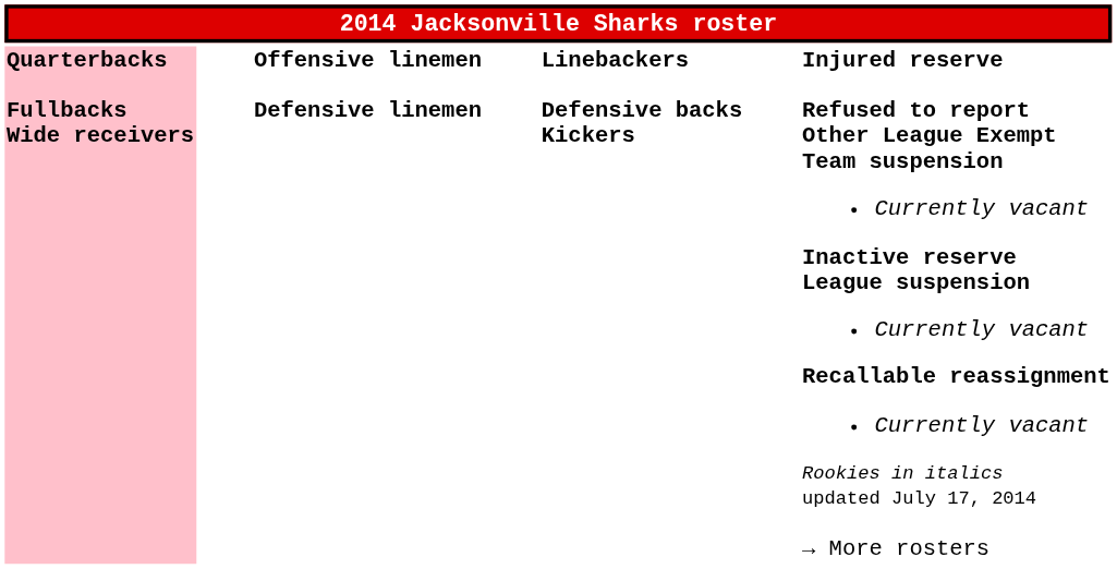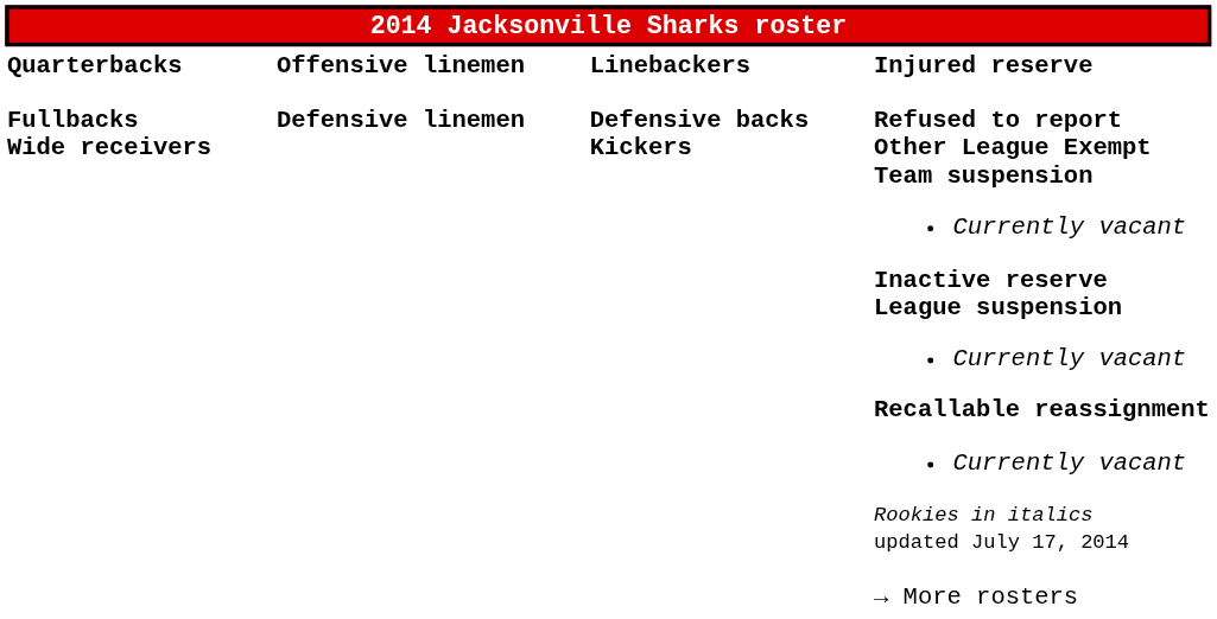Quarterbacks Fullbacks Wide receivers | column 1: pink background -> no background
